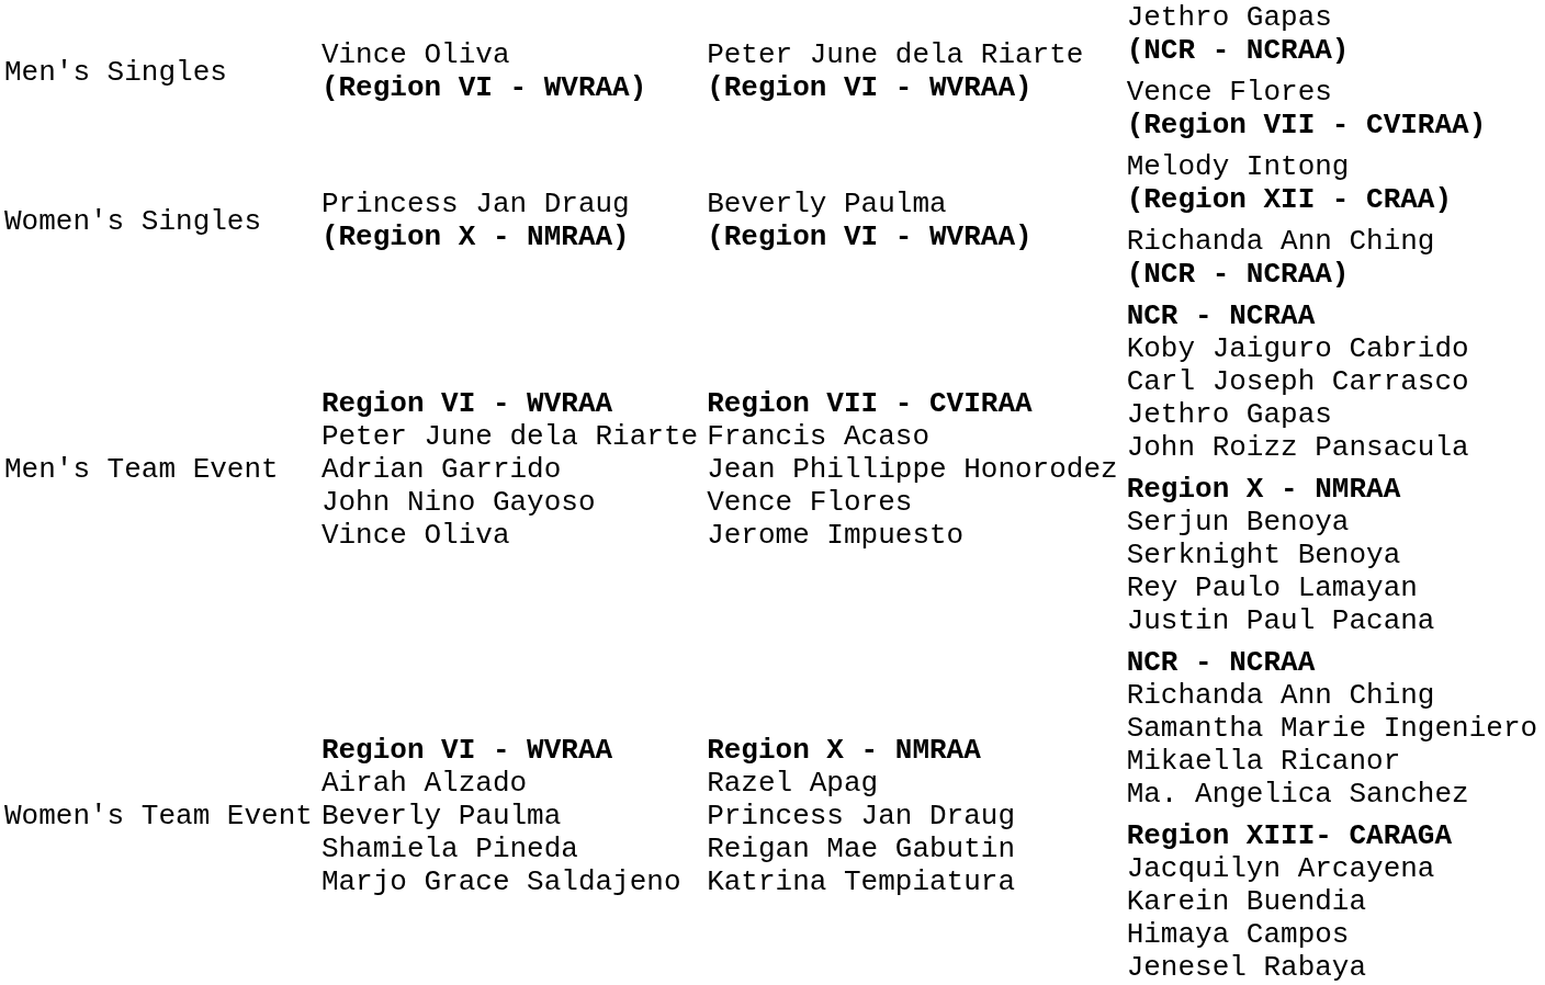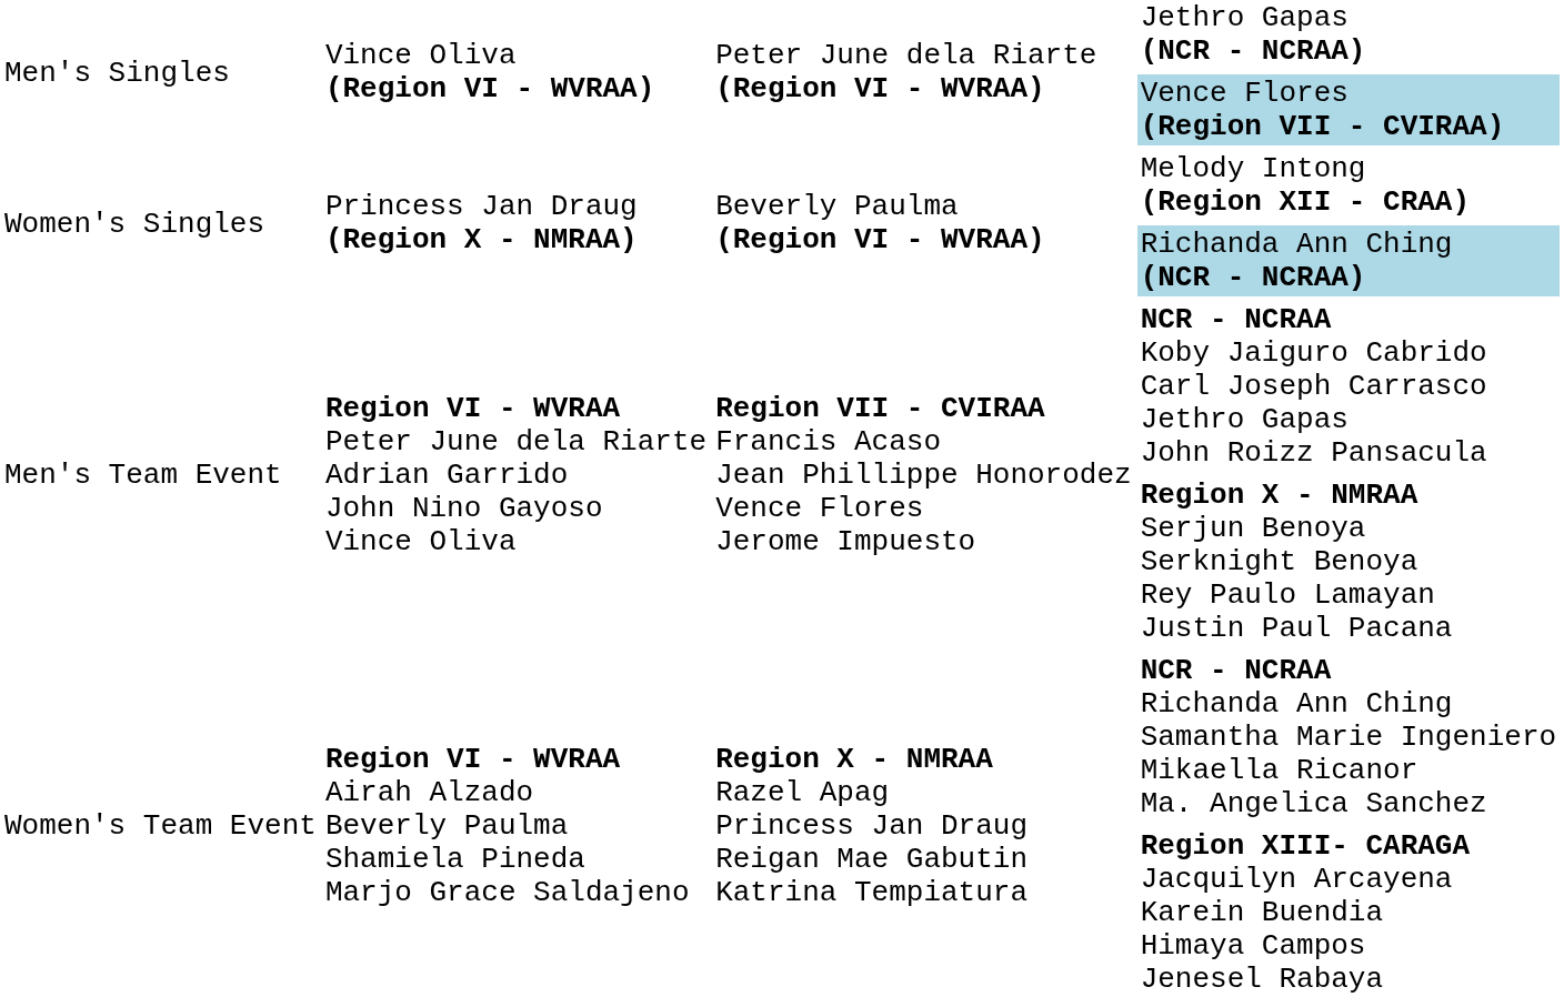Vence Flores (Region VII - CVIRAA) | column 4: no background -> lightblue background
Richanda Ann Ching (NCR - NCRAA) | column 4: no background -> lightblue background
